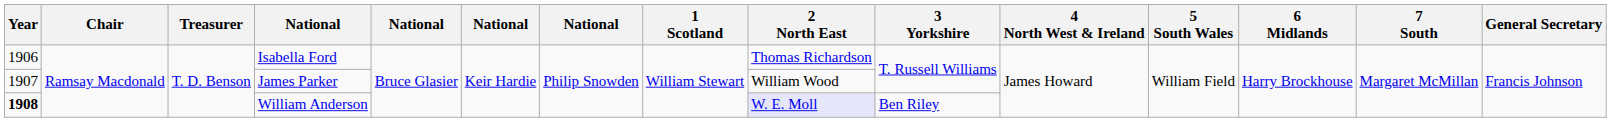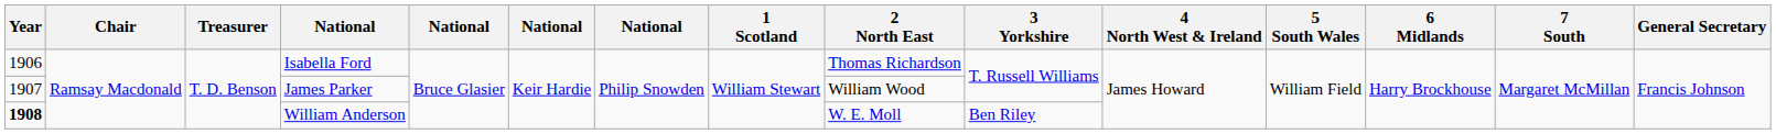William Anderson | 2 North East: lavender background -> no background
